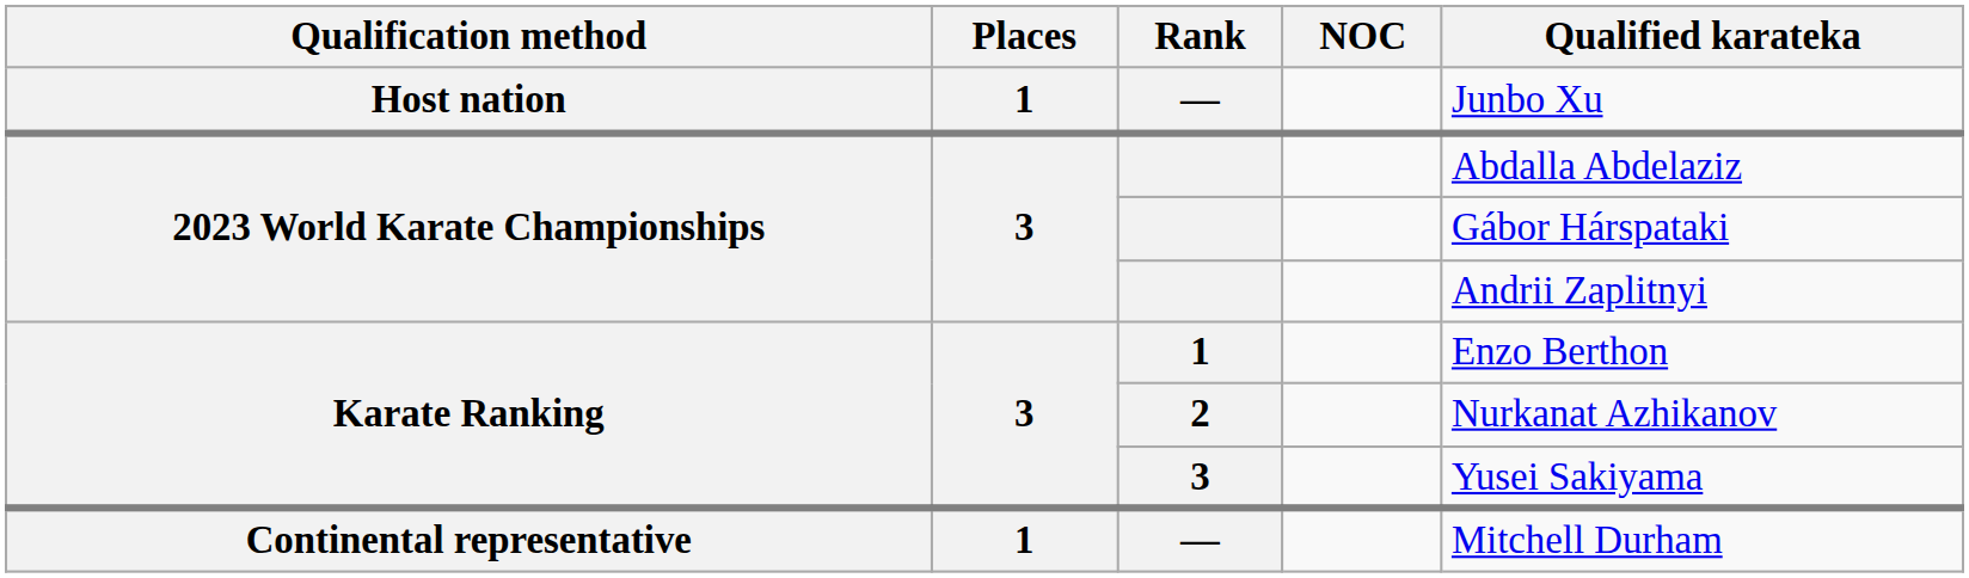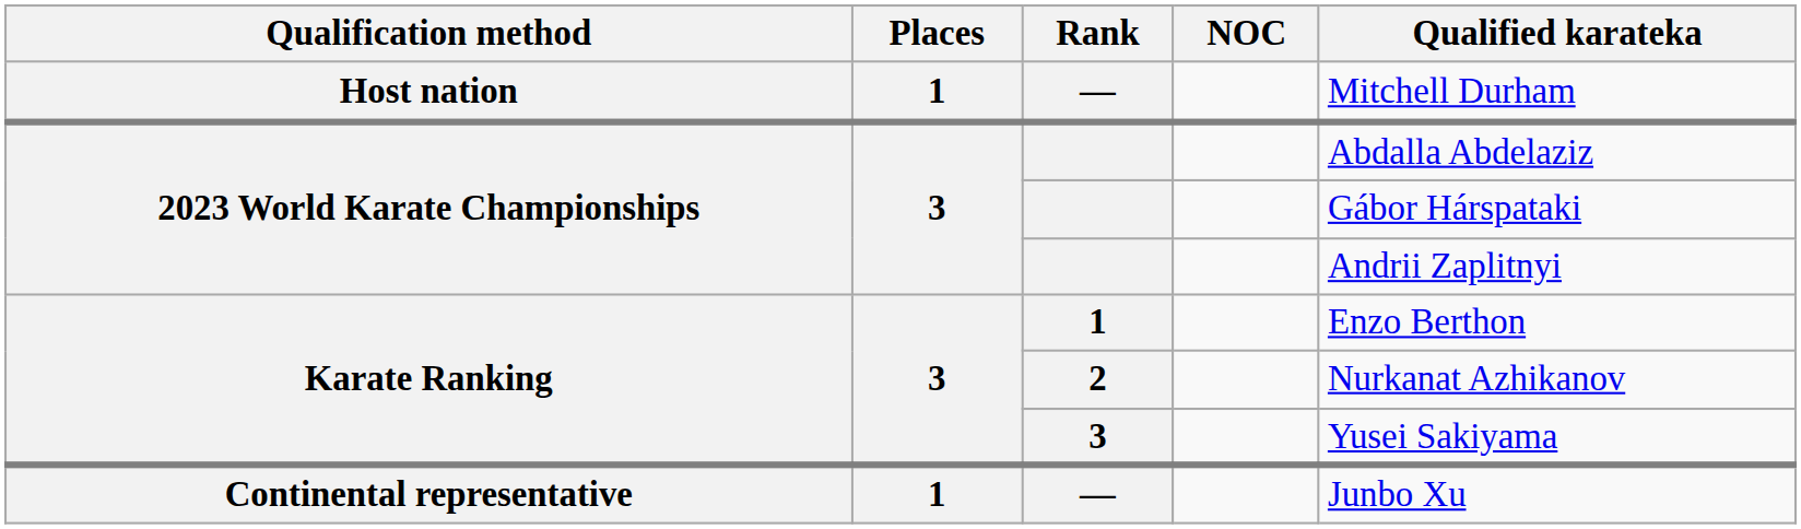Host nation / — | Qualified karateka: Junbo Xu -> Mitchell Durham
Continental representative / — | Qualified karateka: Mitchell Durham -> Junbo Xu
